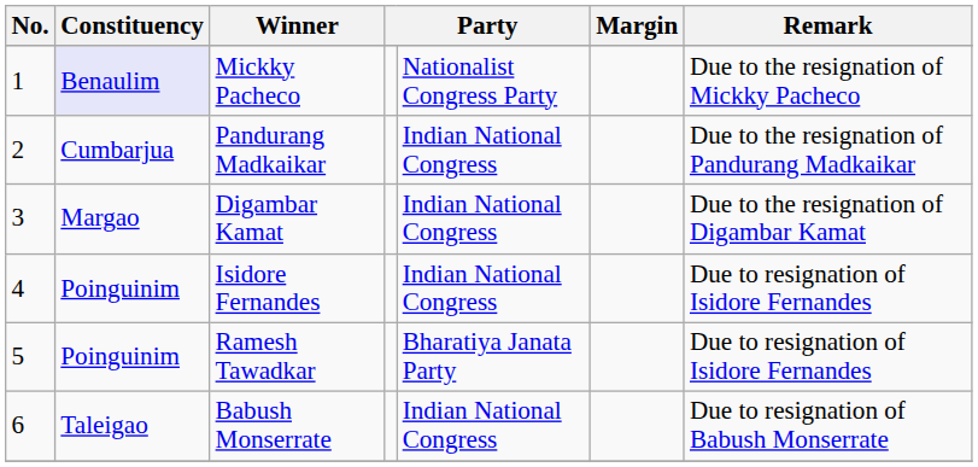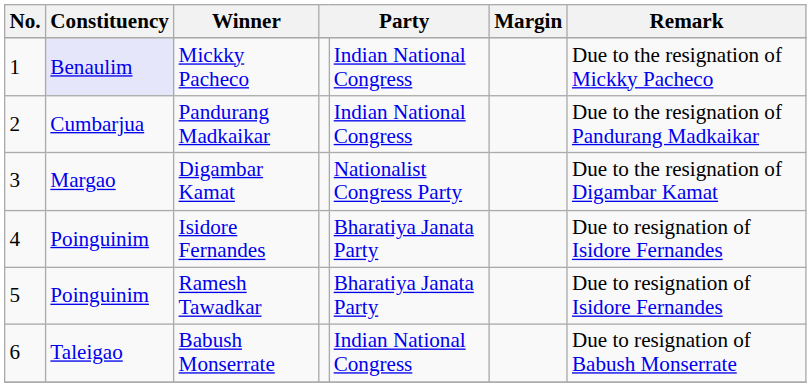Mickky Pacheco | column 5: Nationalist Congress Party -> Indian National Congress
Digambar Kamat | column 5: Indian National Congress -> Nationalist Congress Party
Isidore Fernandes | column 5: Indian National Congress -> Bharatiya Janata Party
